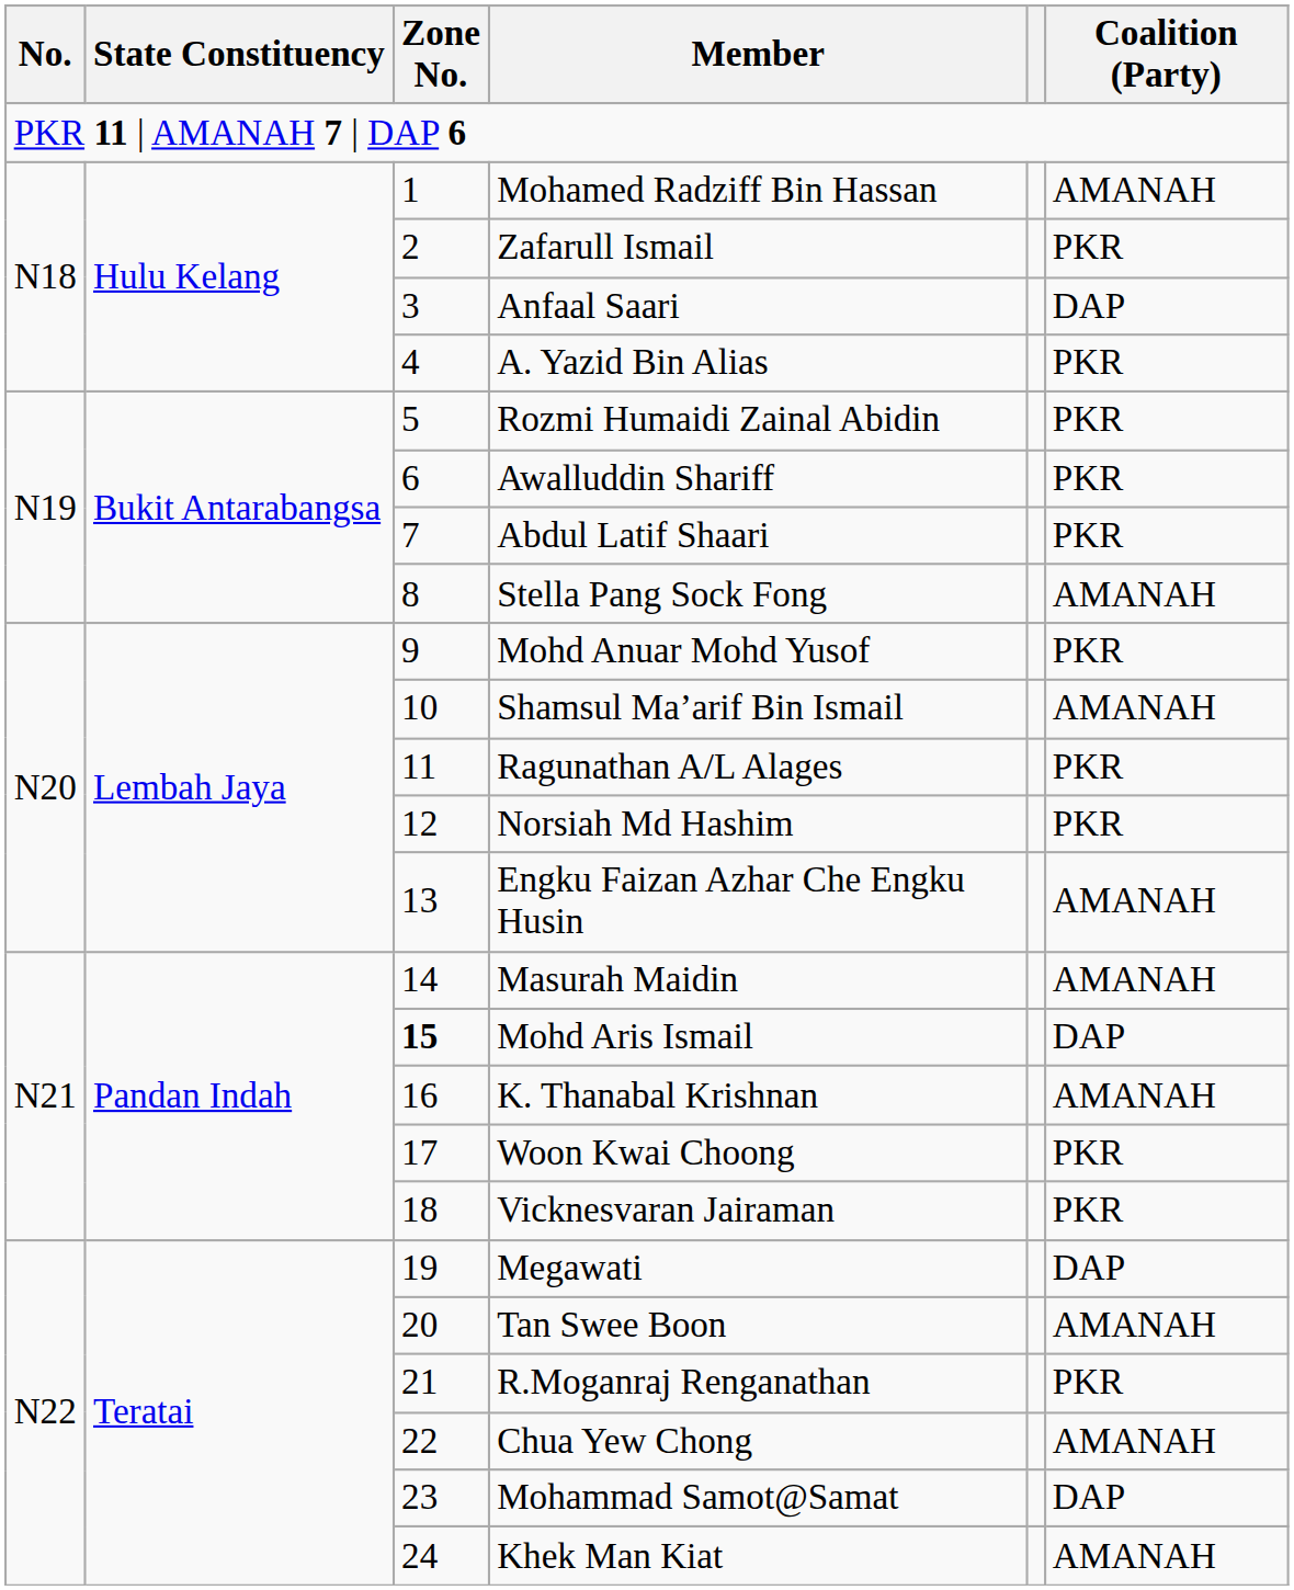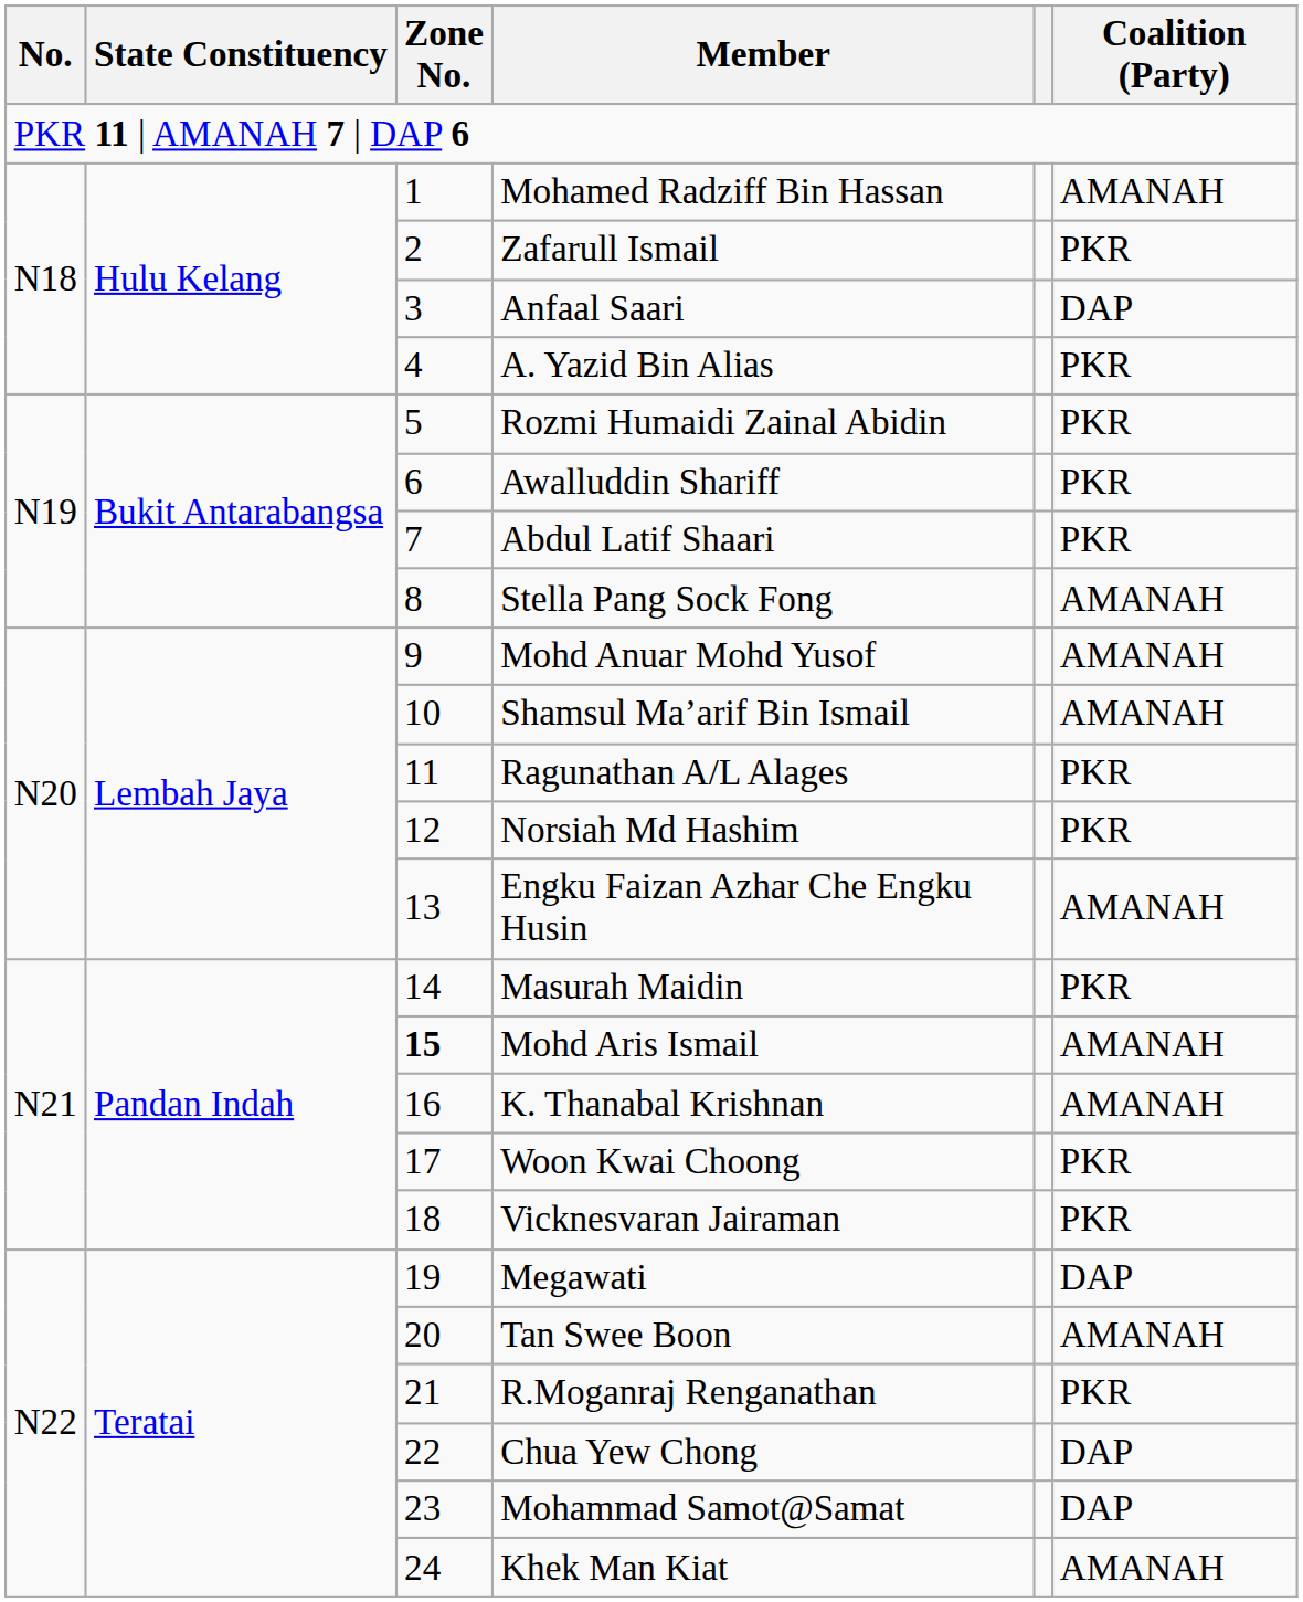Mohd Anuar Mohd Yusof | Coalition (Party): PKR -> AMANAH
Masurah Maidin | Coalition (Party): AMANAH -> PKR
Mohd Aris Ismail | Coalition (Party): DAP -> AMANAH
Chua Yew Chong | Coalition (Party): AMANAH -> DAP
